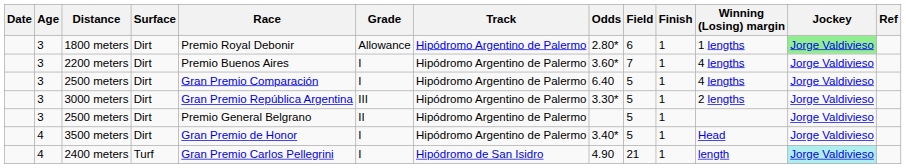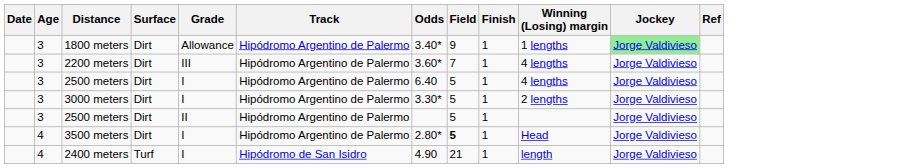- column: Race | Premio Royal Debonir | Premio Buenos Aires | Gran Premio Comparación | Gran Premio República Argentina | Premio General Belgrano | Gran Premio de Honor | Gran Premio Carlos Pellegrini
1800 meters | Odds: 2.80* -> 3.40*
1800 meters | Field: 6 -> 9
2200 meters | Grade: I -> III
3000 meters | Grade: III -> I
3500 meters | Odds: 3.40* -> 2.80*
3500 meters | Field: normal -> bold
2400 meters | Jockey: paleturquoise background -> no background
